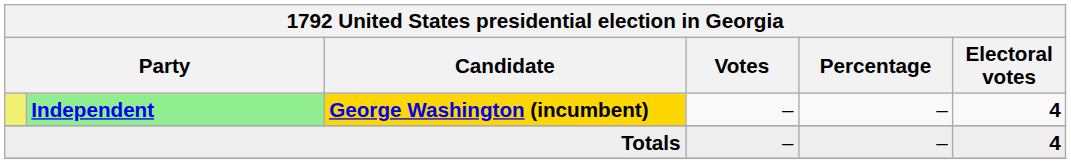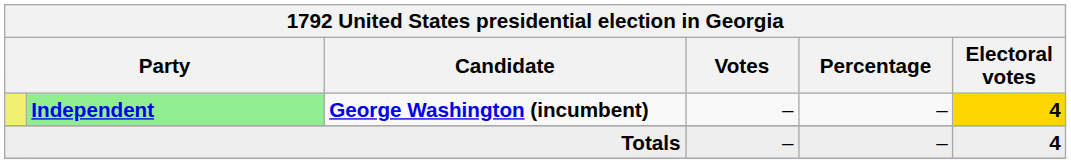row 3 | Candidate: gold background -> no background
row 3 | Electoral votes: no background -> gold background
